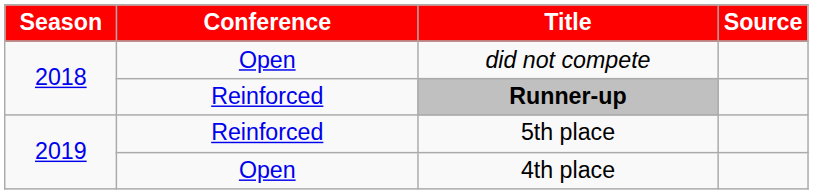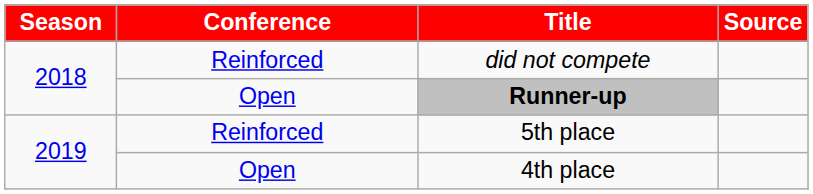did not compete | Conference: Open -> Reinforced
Runner-up | Conference: Reinforced -> Open
